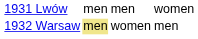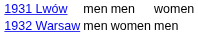1932 Warsaw | column 2: khaki background -> no background
